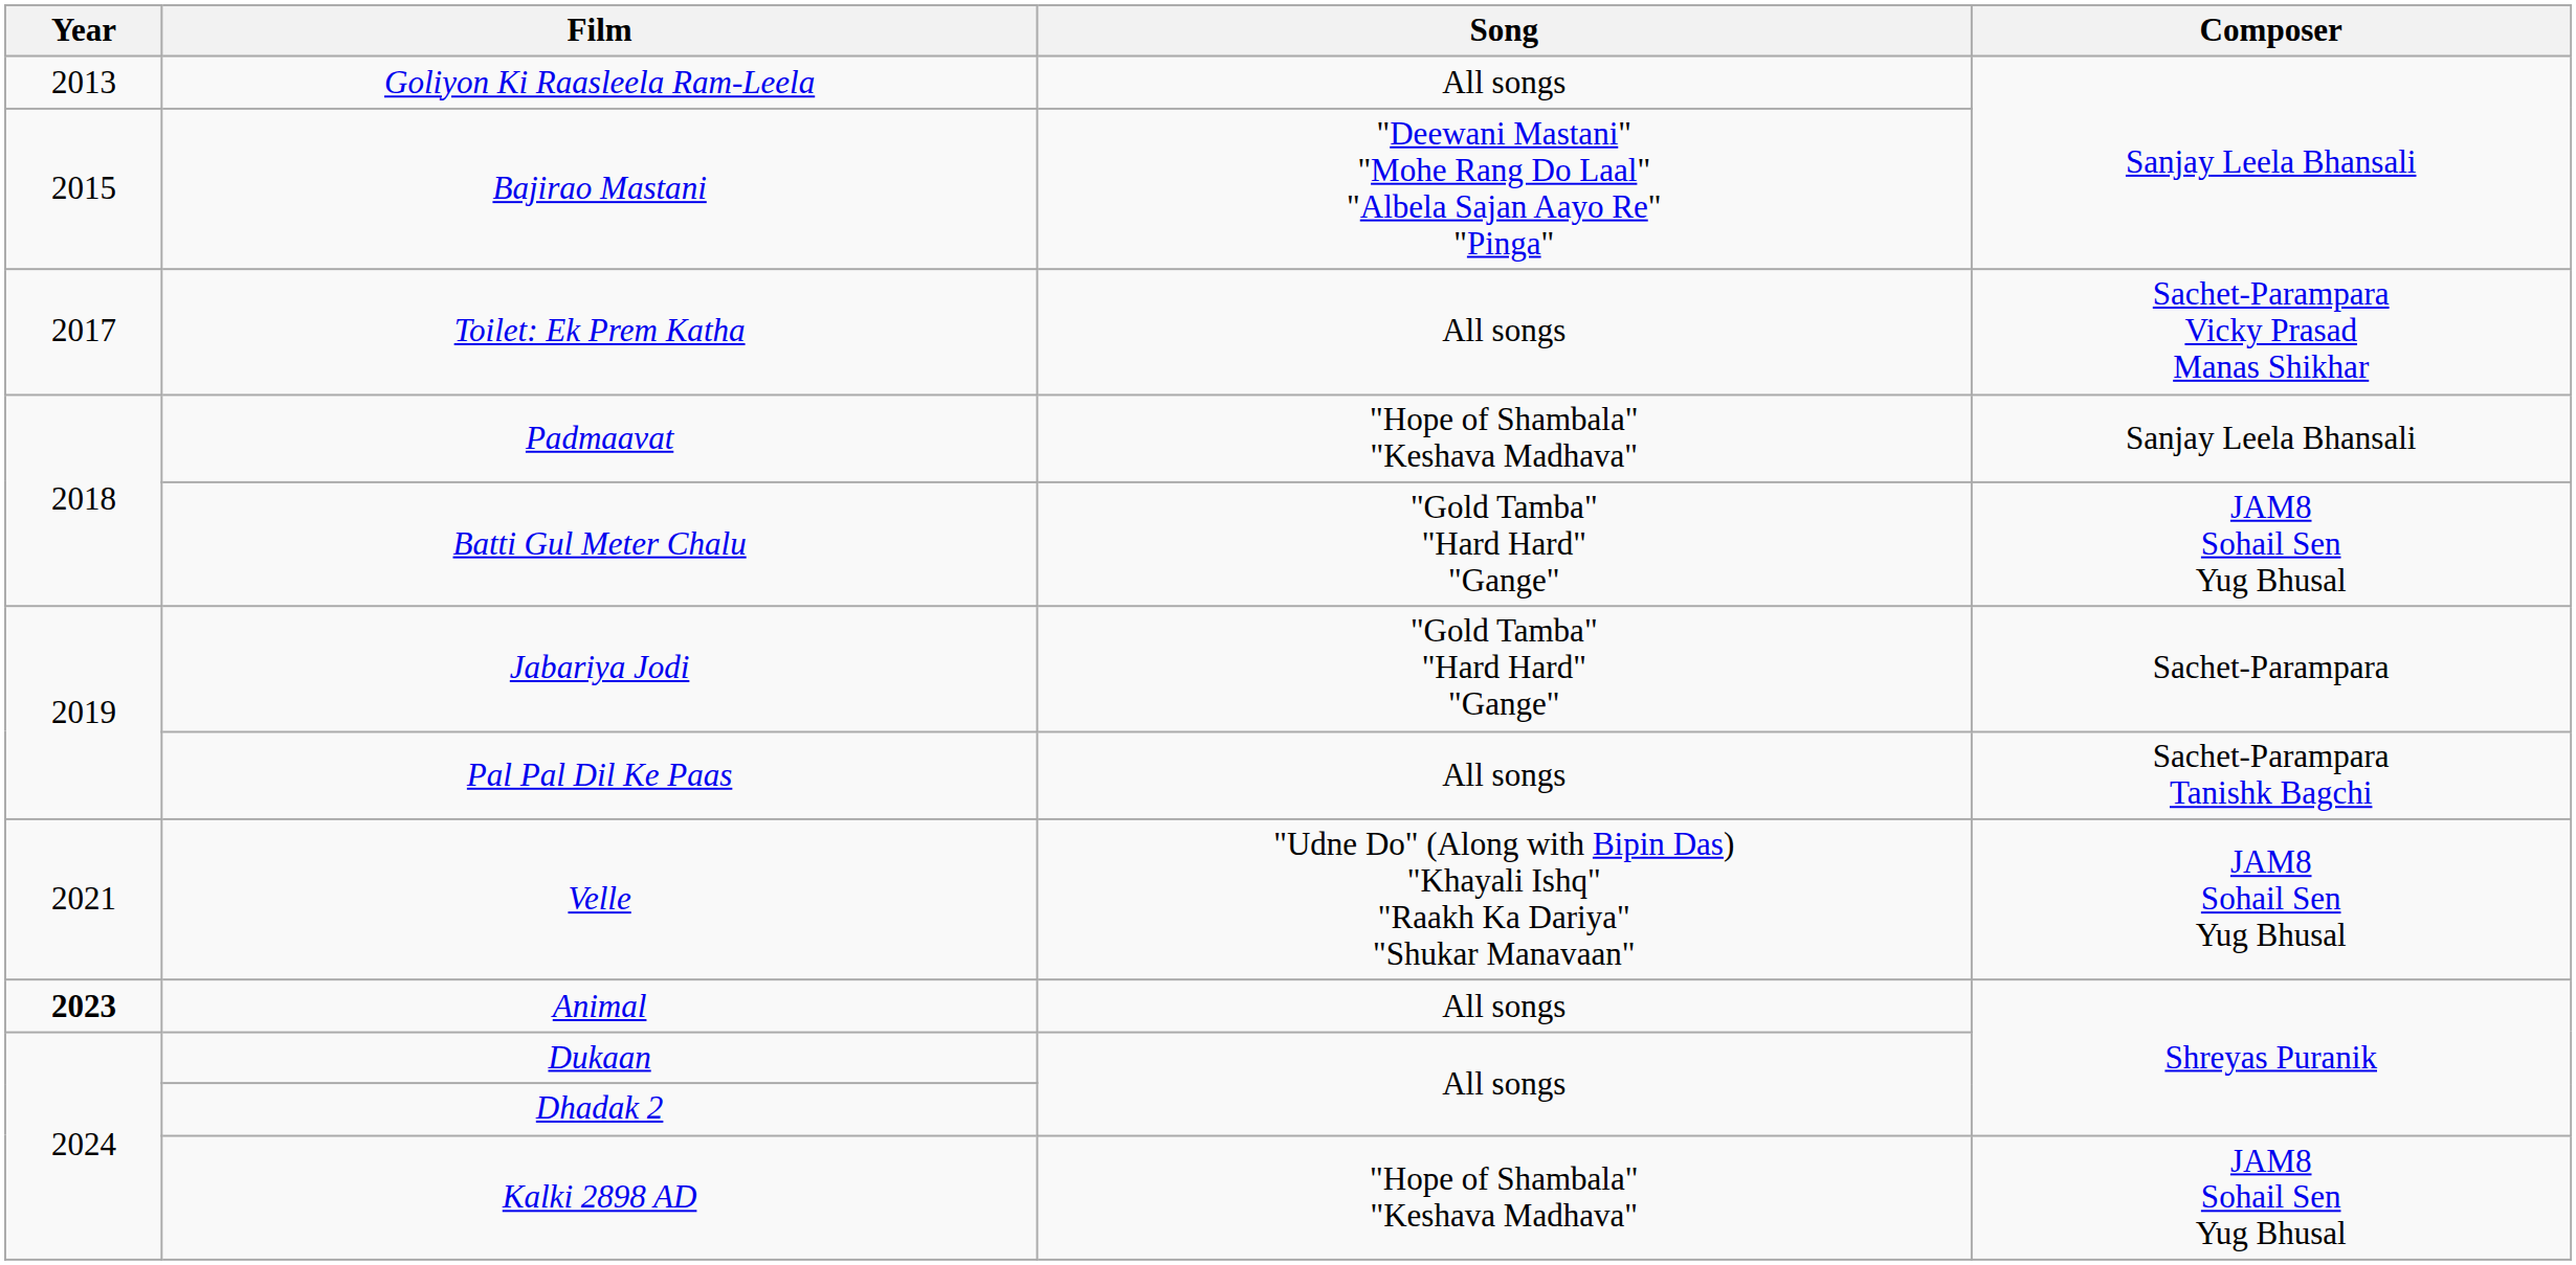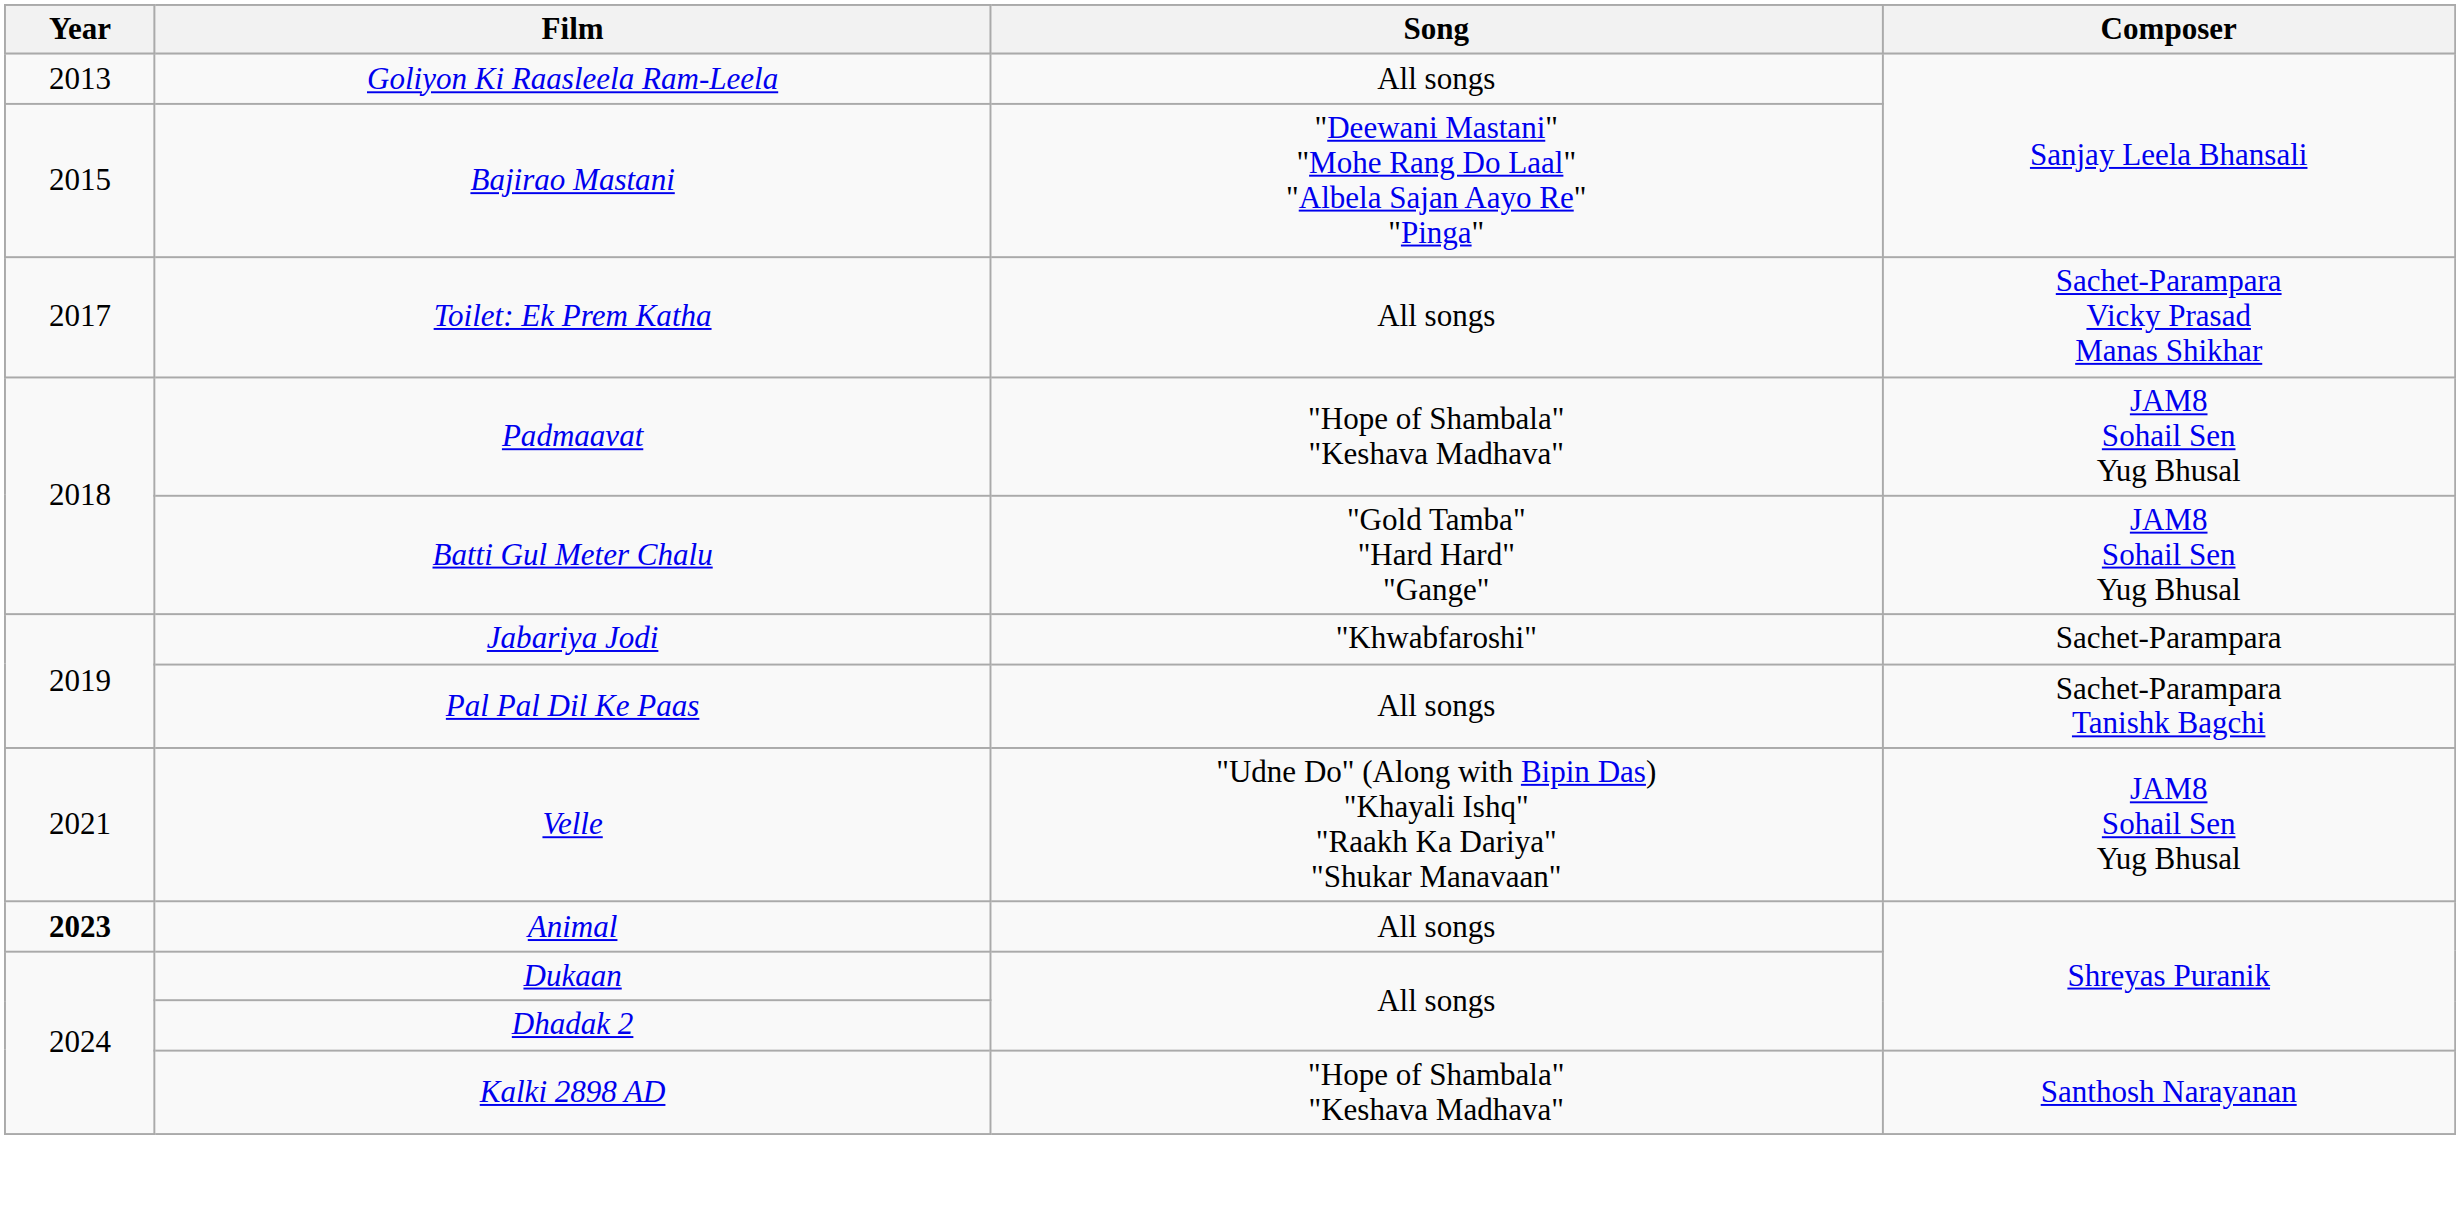Padmaavat | Composer: Sanjay Leela Bhansali -> JAM8 Sohail Sen Yug Bhusal
Jabariya Jodi | Song: "Gold Tamba" "Hard Hard" "Gange" -> "Khwabfaroshi"
Kalki 2898 AD | Composer: JAM8 Sohail Sen Yug Bhusal -> Santhosh Narayanan
